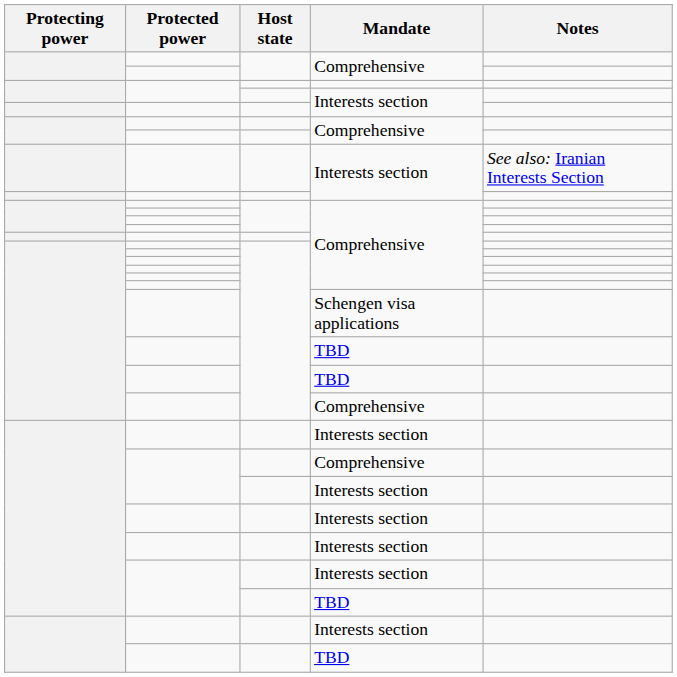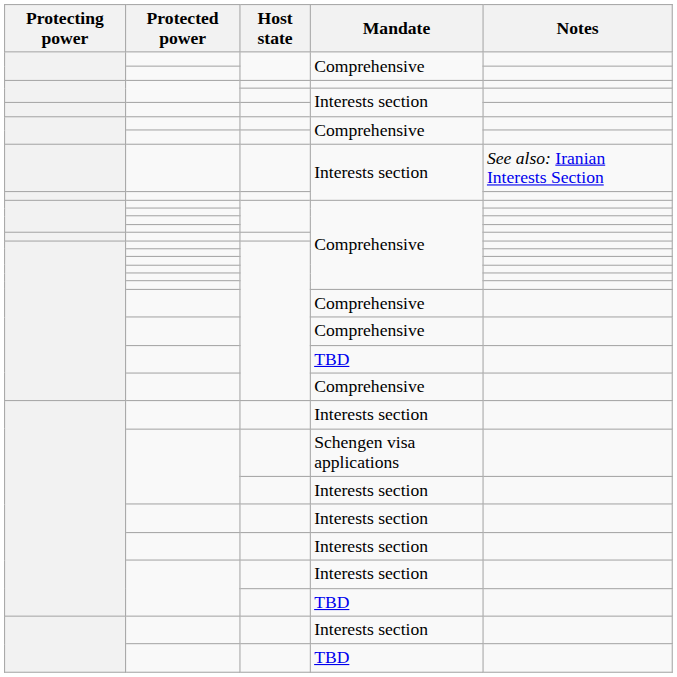row 22 | Mandate: Schengen visa applications -> Comprehensive
row 23 | Mandate: TBD -> Comprehensive
row 27 | Mandate: Comprehensive -> Schengen visa applications
